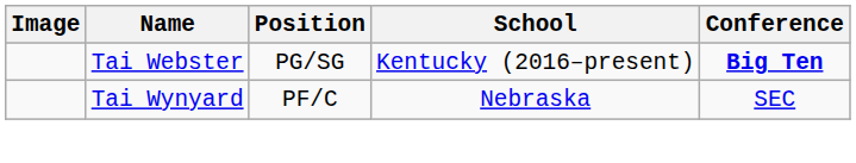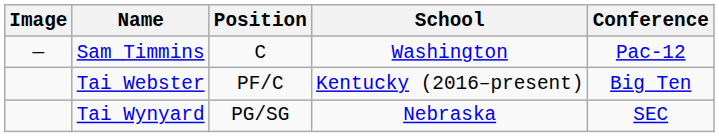+ row: — | Sam Timmins | C | Washington | Pac-12
Tai Webster | Position: PG/SG -> PF/C
Tai Webster | Conference: bold -> normal
Tai Wynyard | Position: PF/C -> PG/SG
